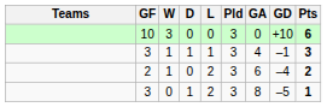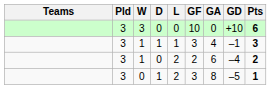columns swapped: Pld <-> GF
